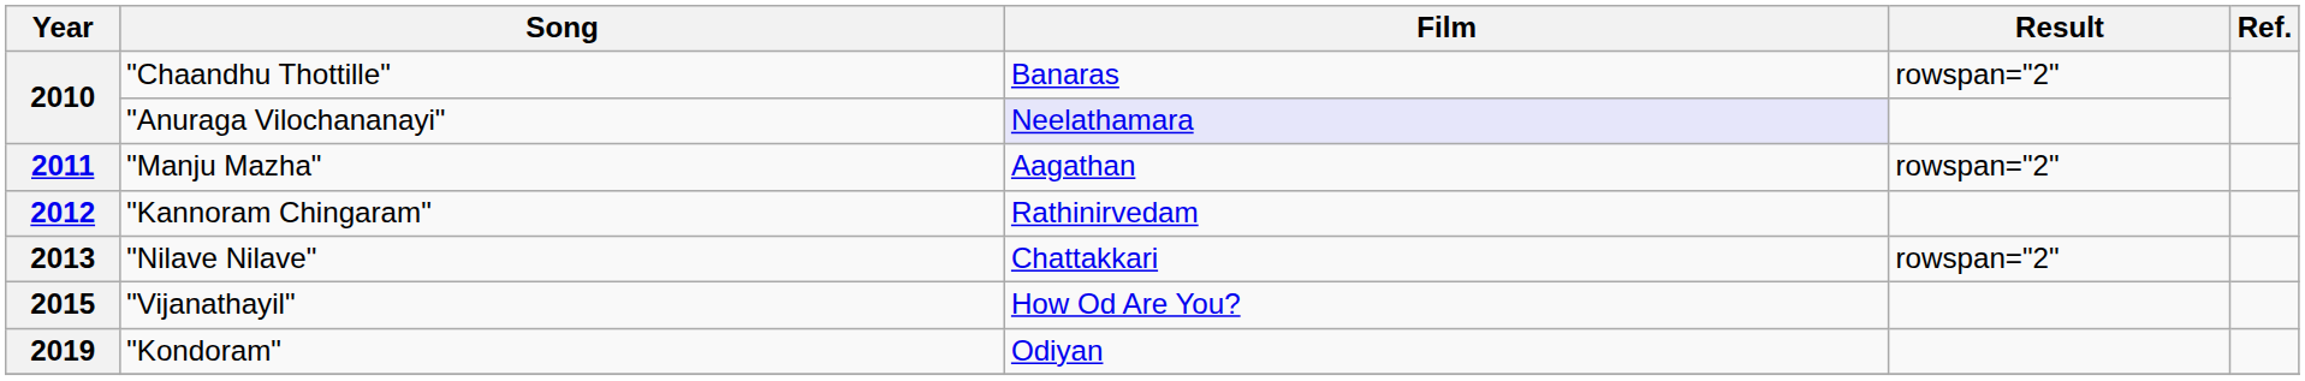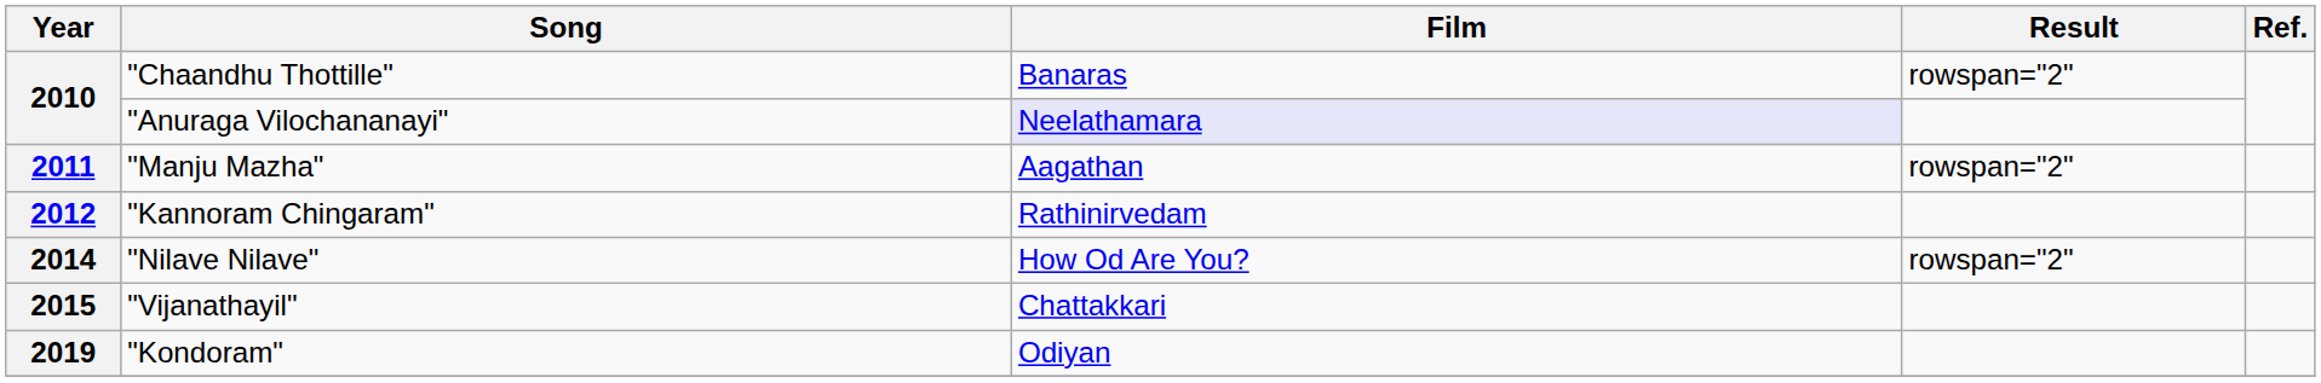"Nilave Nilave" | Year: 2013 -> 2014
"Nilave Nilave" | Film: Chattakkari -> How Od Are You?
"Vijanathayil" | Film: How Od Are You? -> Chattakkari
